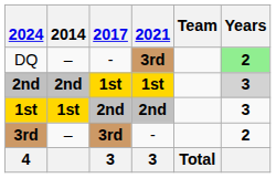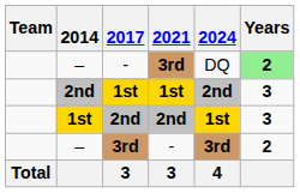columns swapped: Team <-> 2024
row 3 | Years: lightgrey background -> no background
